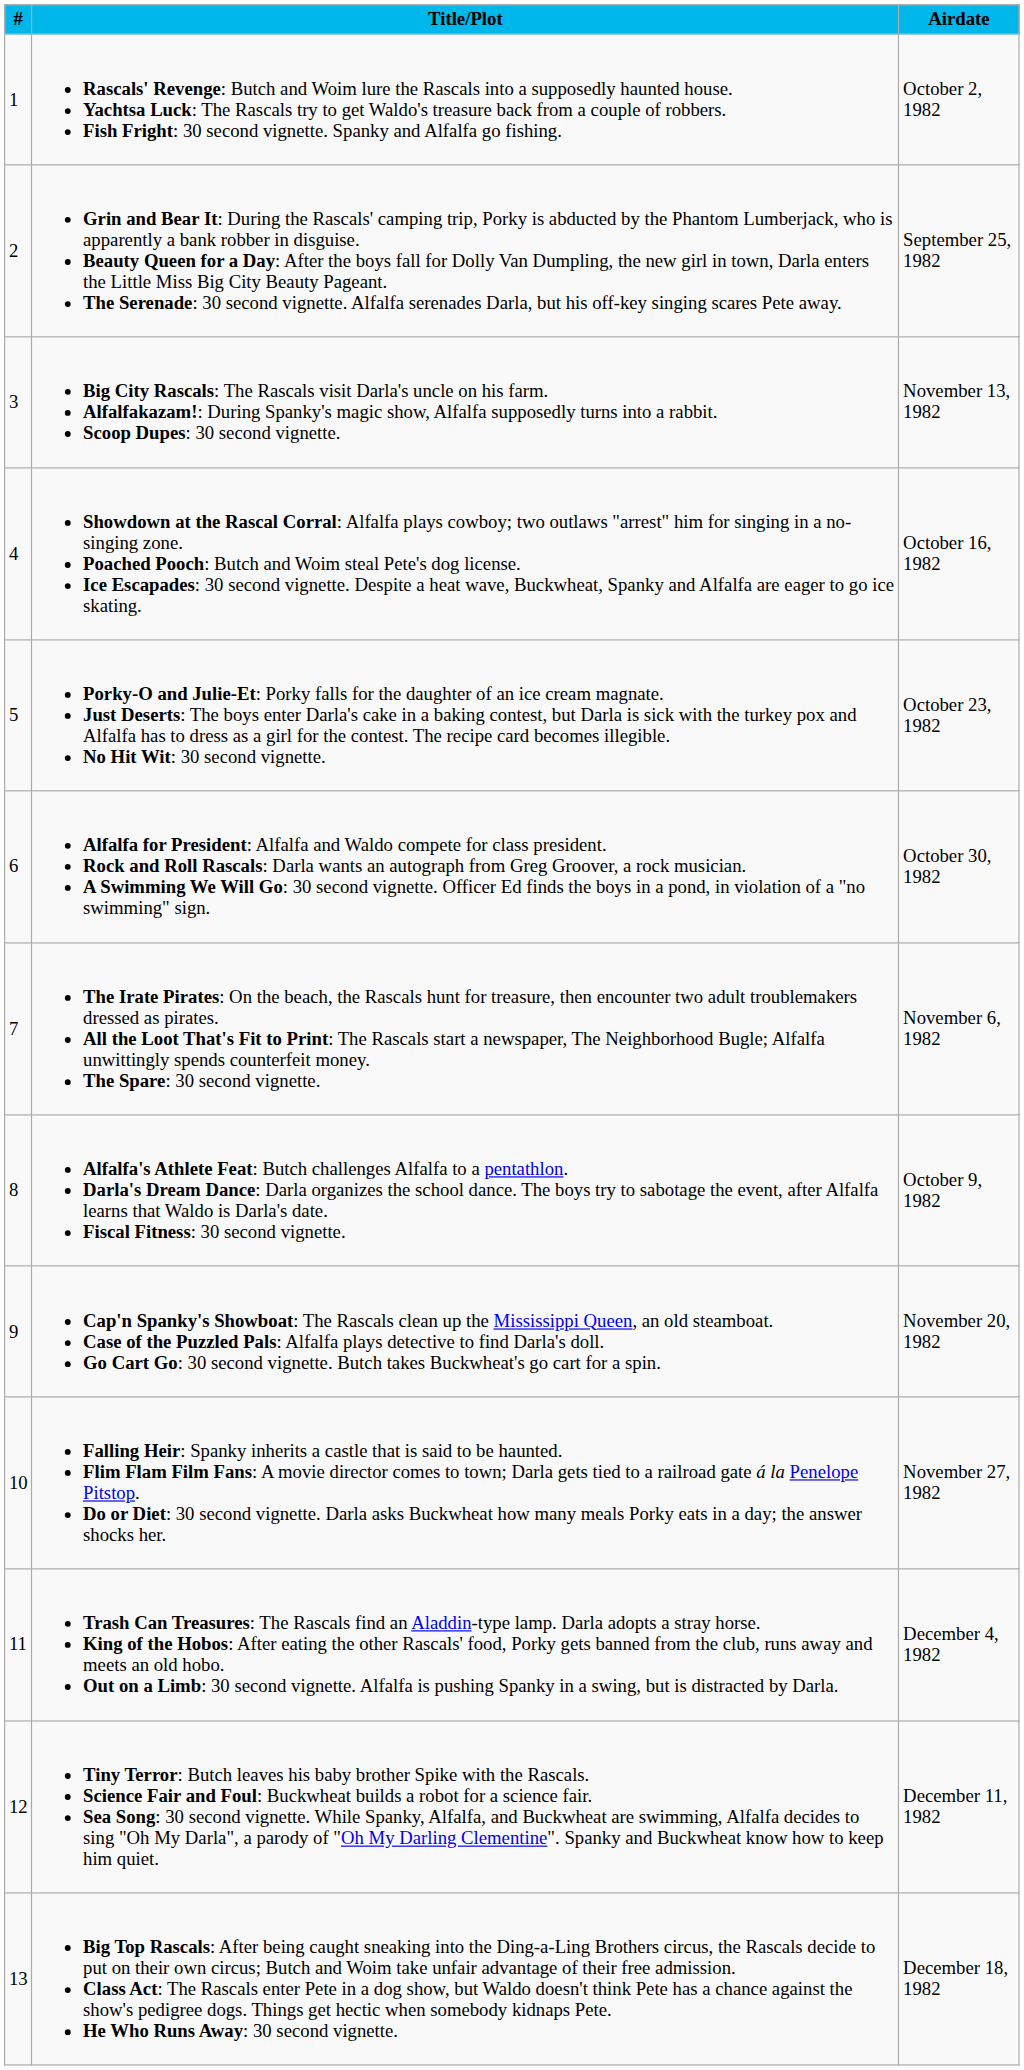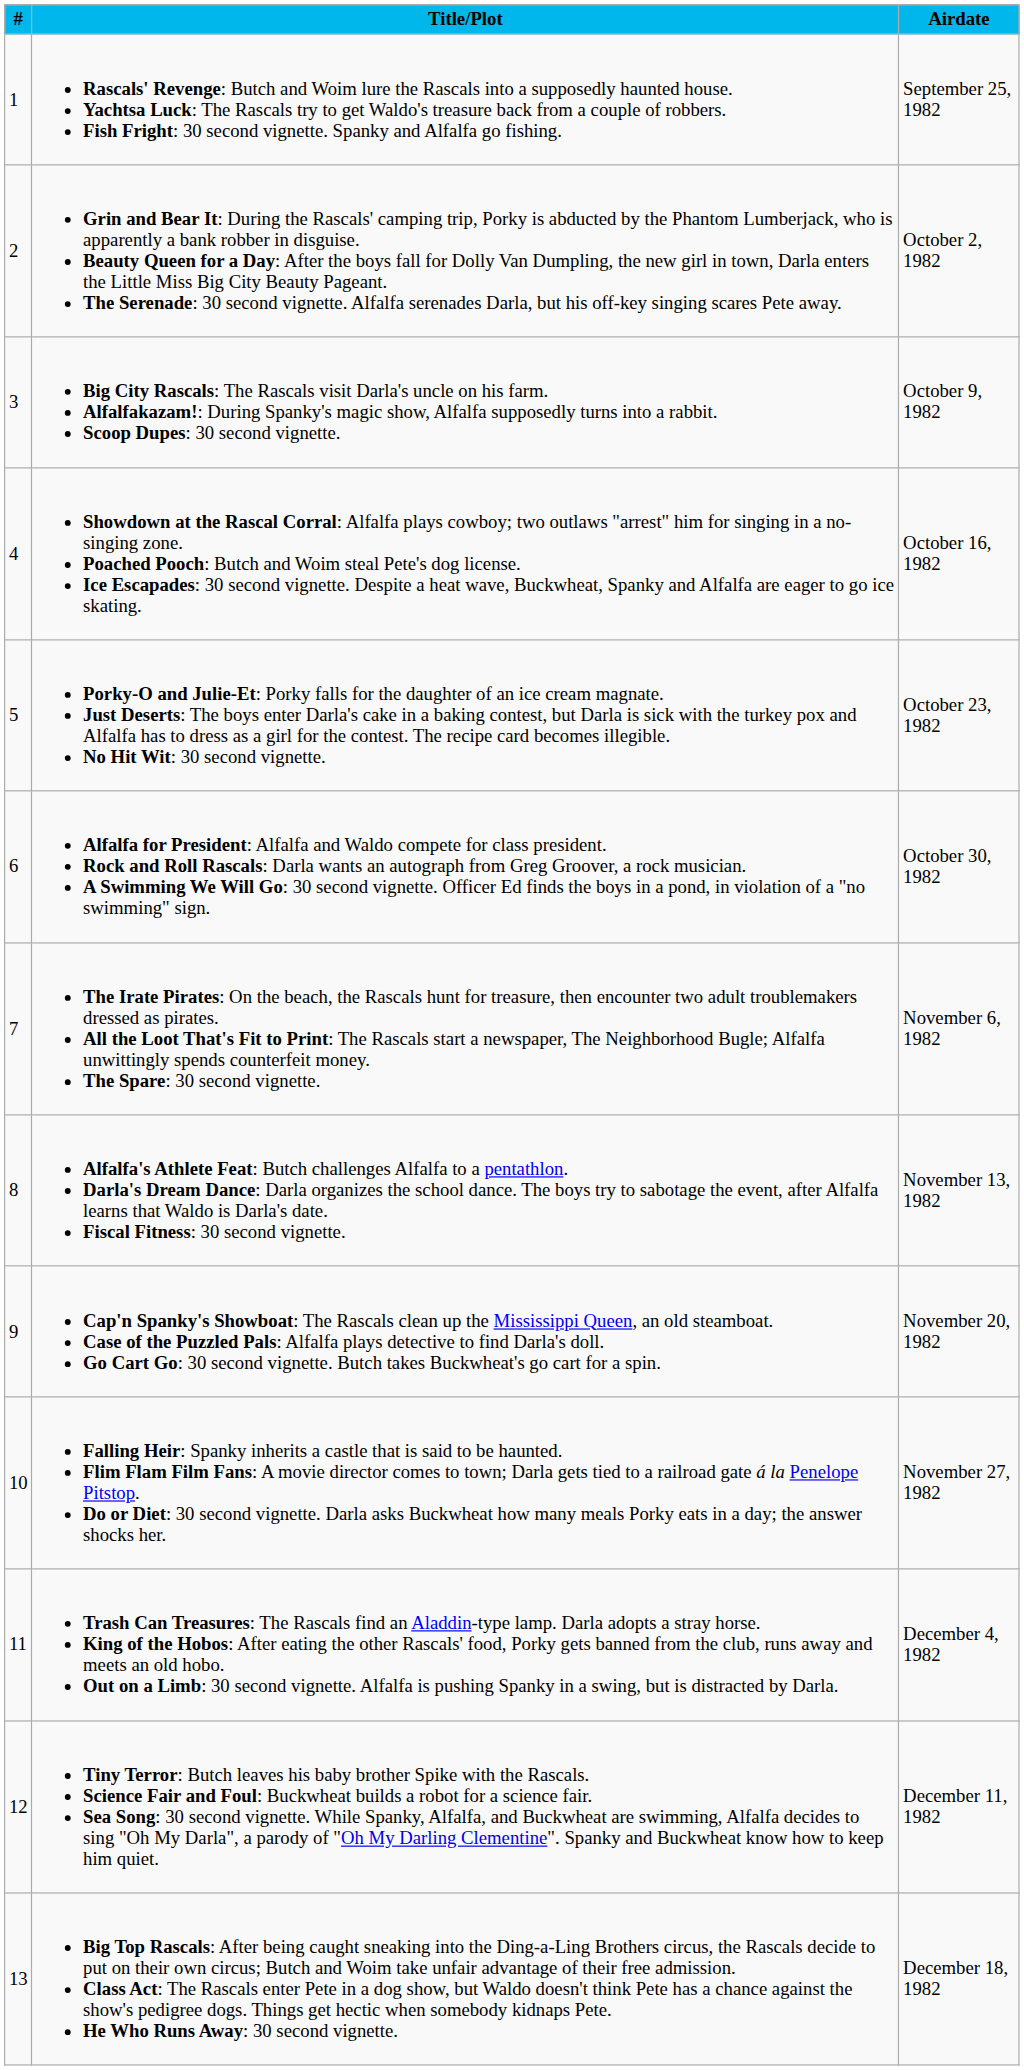row 2 | Airdate: October 2, 1982 -> September 25, 1982
row 3 | Airdate: September 25, 1982 -> October 2, 1982
row 4 | Airdate: November 13, 1982 -> October 9, 1982
row 9 | Airdate: October 9, 1982 -> November 13, 1982
